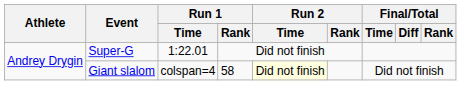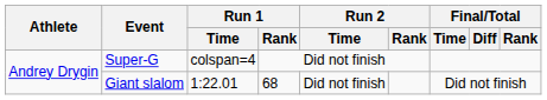Super-G | Run 1 / Time: 1:22.01 -> colspan=4
Giant slalom | Run 1 / Time: colspan=4 -> 1:22.01
Giant slalom | Run 1 / Rank: 58 -> 68
Giant slalom | Run 2 / Time: lightyellow background -> no background
